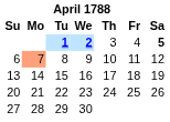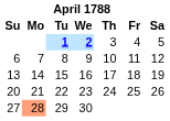1 | Sa: bold -> normal
8 | April 1788 / Mo: lightsalmon background -> no background
29 | April 1788 / Mo: no background -> lightsalmon background
